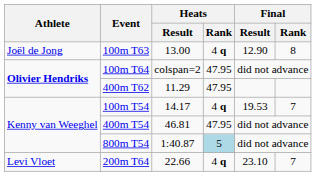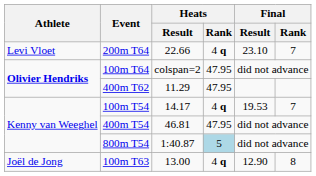rows swapped: 100m T63 <-> 200m T64
